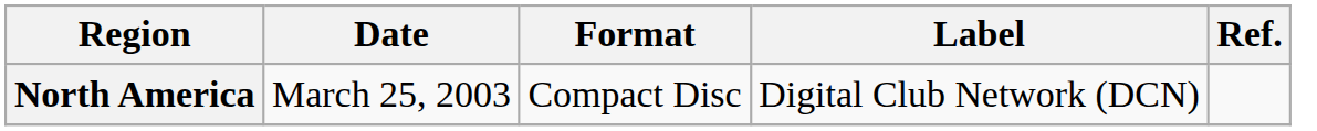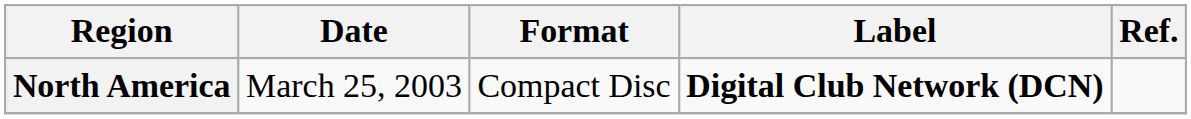North America | Label: normal -> bold
